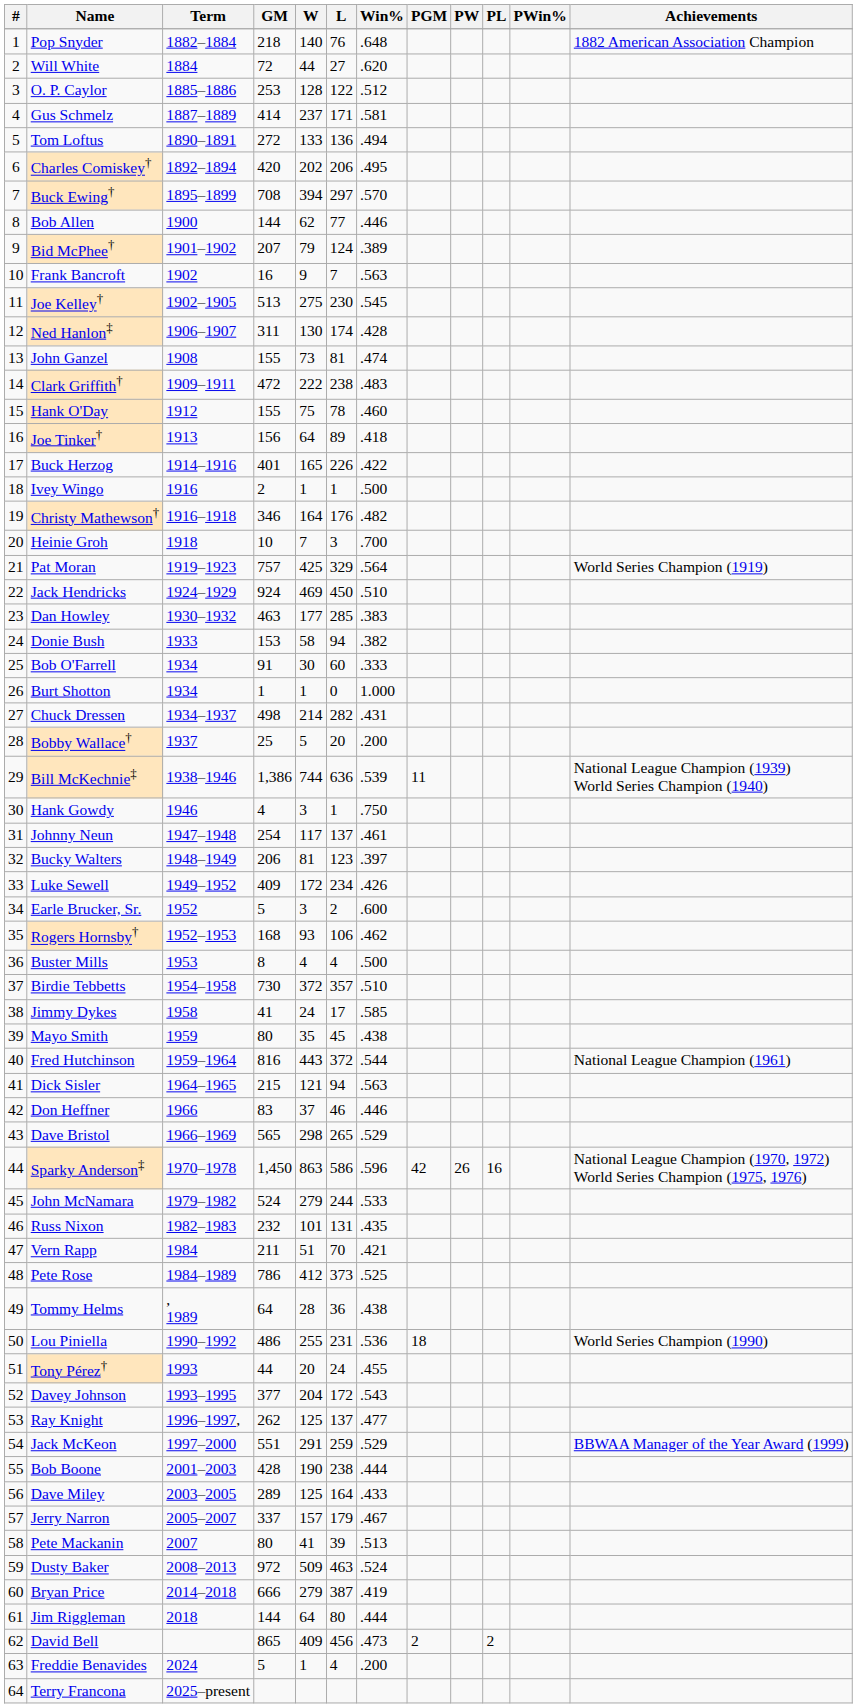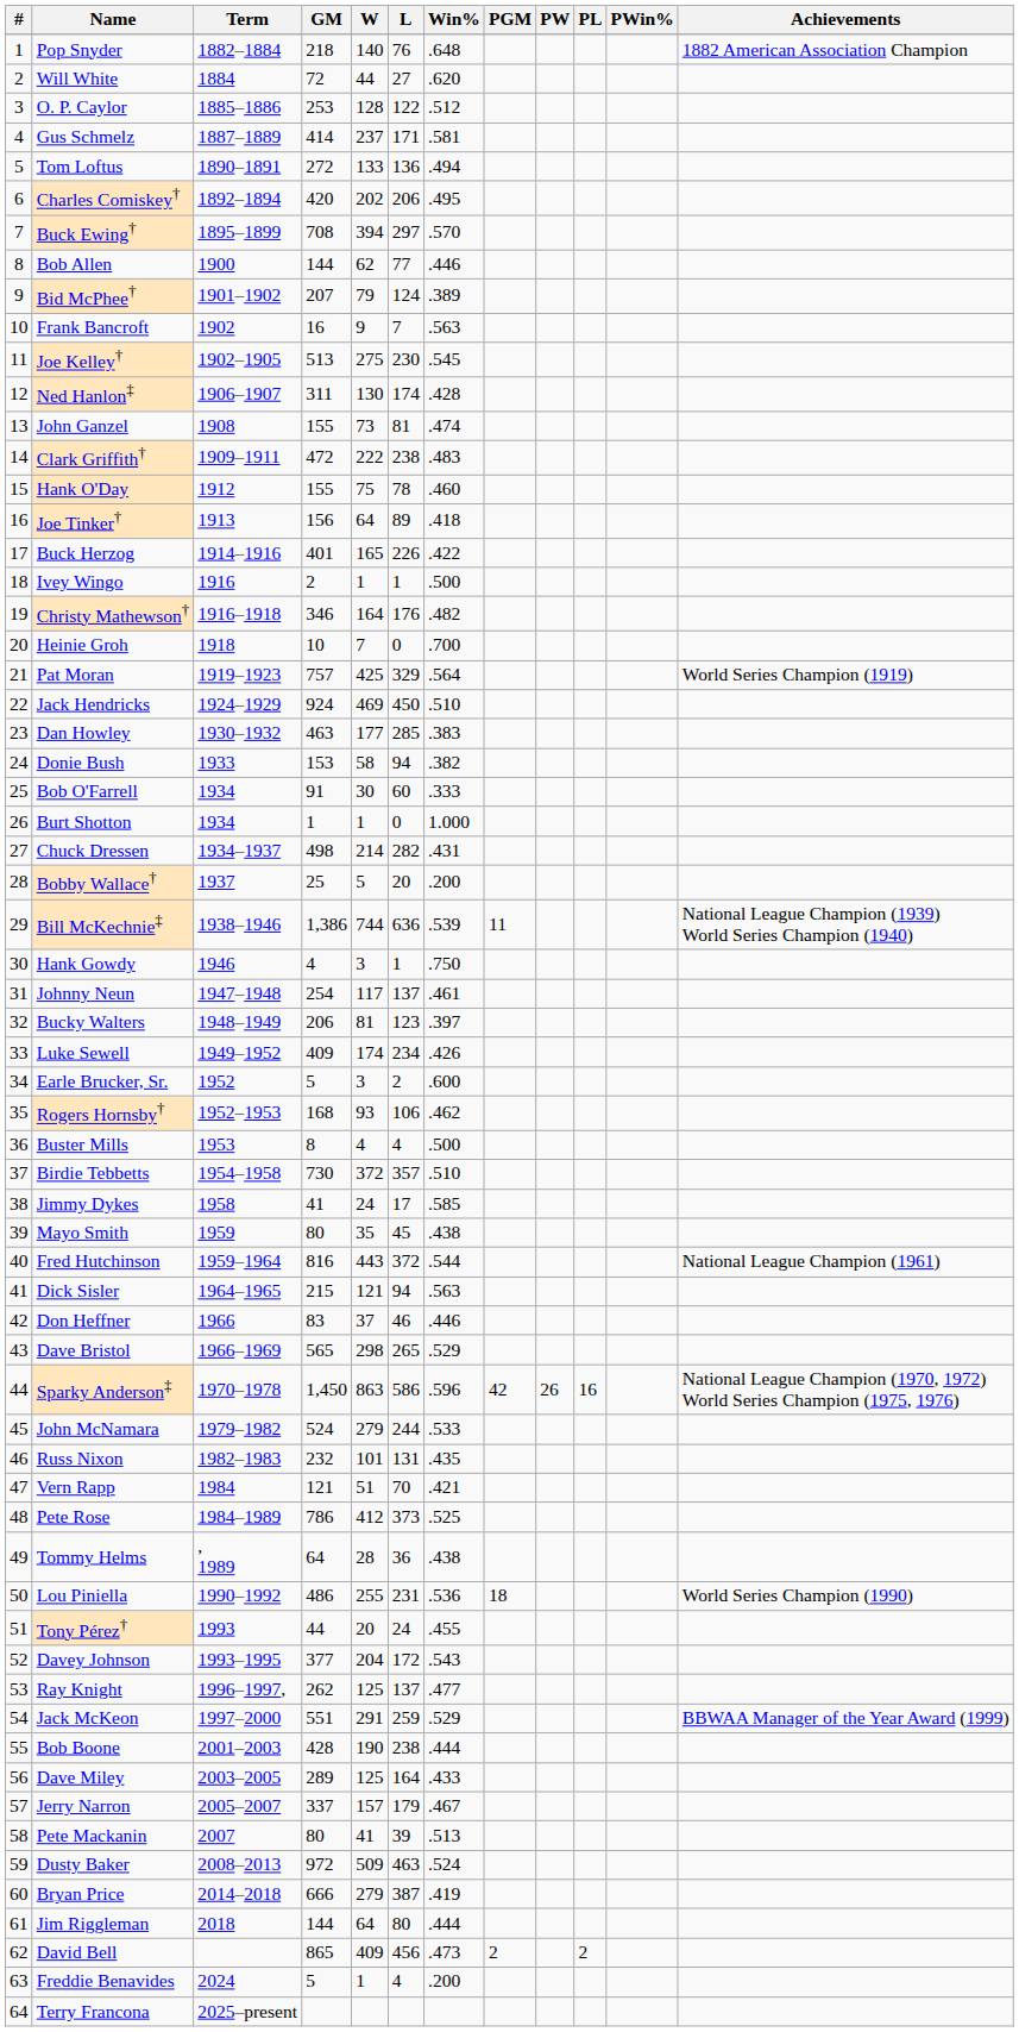Heinie Groh | L: 3 -> 0
Luke Sewell | W: 172 -> 174
Vern Rapp | GM: 211 -> 121
